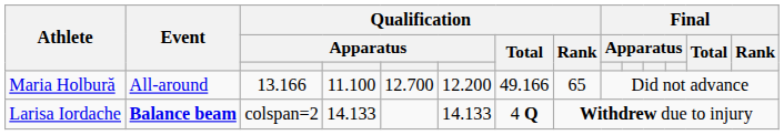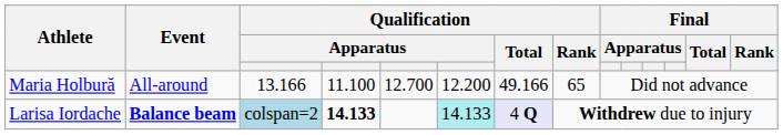Larisa Iordache | column 3: no background -> lightblue background
Larisa Iordache | column 4: normal -> bold
Larisa Iordache | column 6: no background -> paleturquoise background
Larisa Iordache | Qualification / Total: no background -> lavender background
